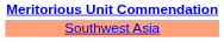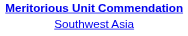row 2 | column 1: lightsalmon background -> no background
